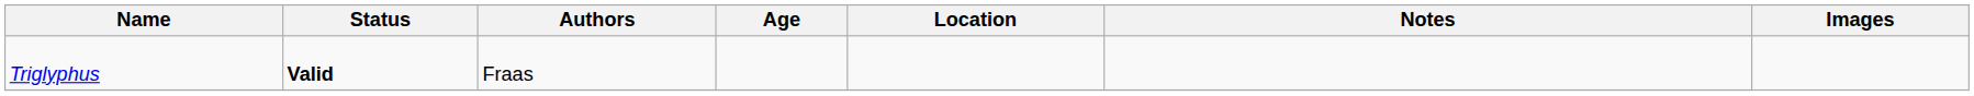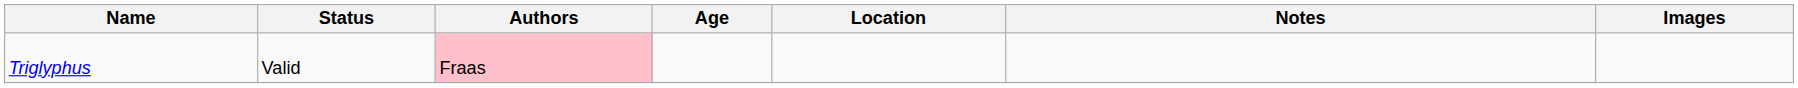Triglyphus | Status: bold -> normal
Triglyphus | Authors: no background -> pink background
